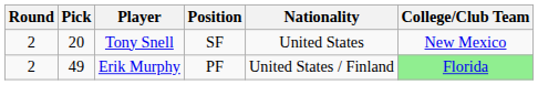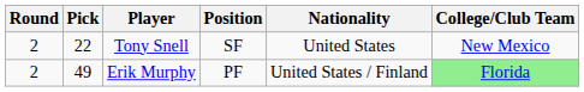Tony Snell | Pick: 20 -> 22
